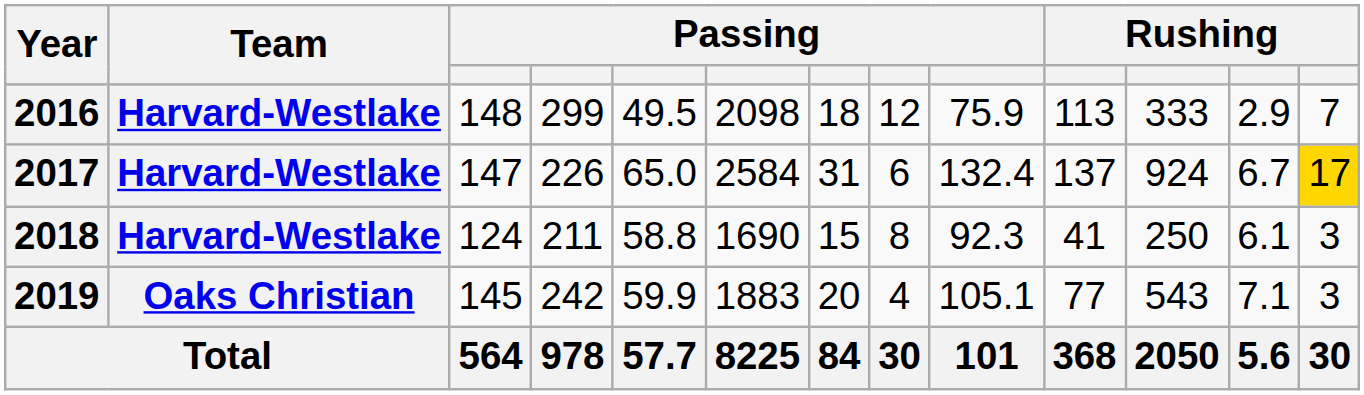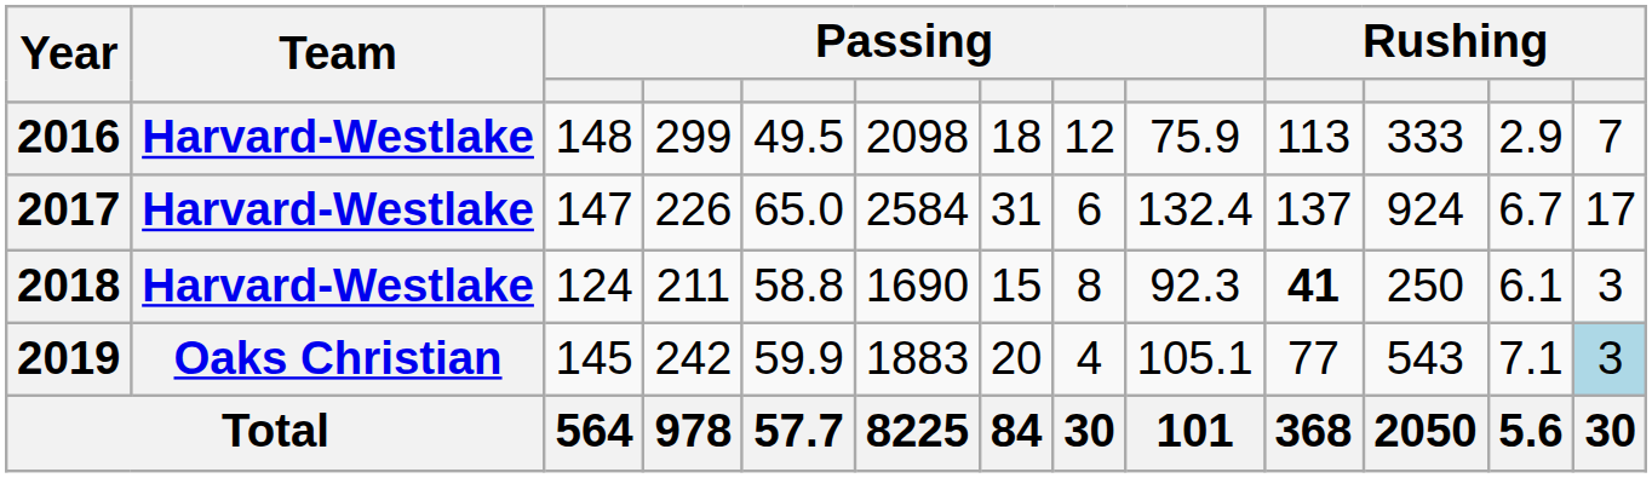2017 | column 13: gold background -> no background
2018 | column 10: normal -> bold
2019 | column 13: no background -> lightblue background
